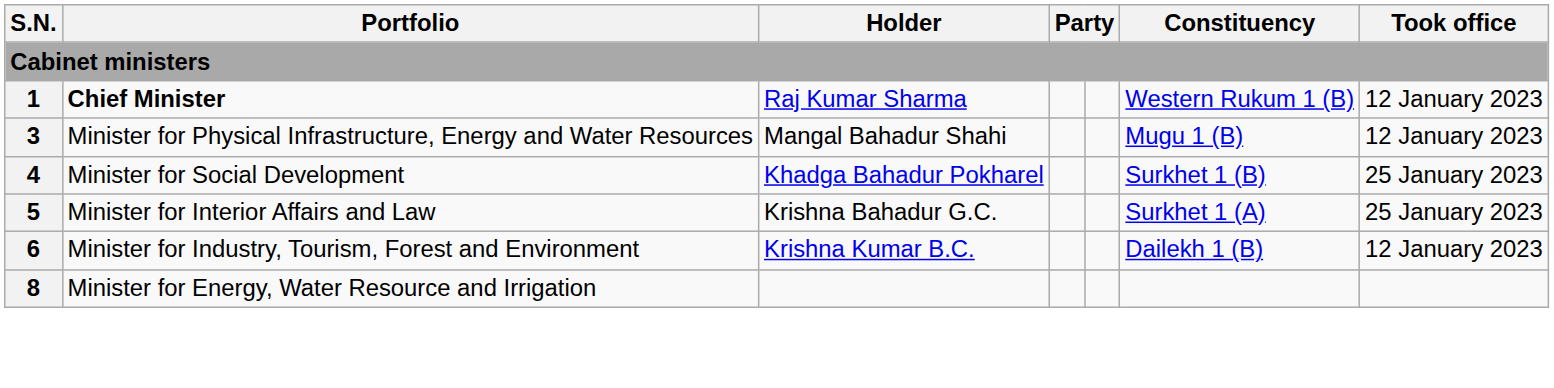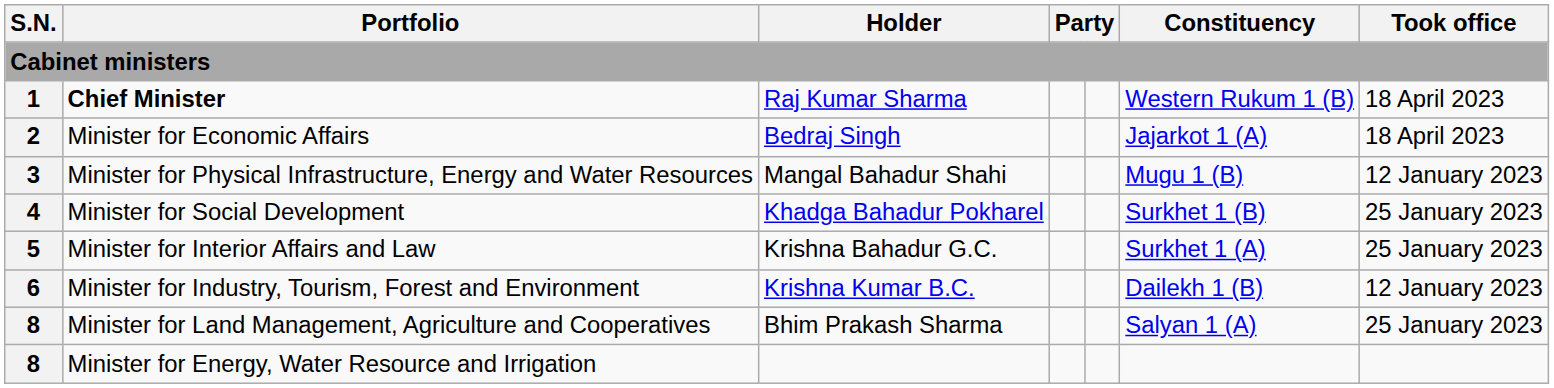Chief Minister | Took office: 12 January 2023 -> 18 April 2023
+ row: 2 | Minister for Economic Affairs | Bedraj Singh | Jajarkot 1 (A) | 18 April 2023
+ row: 8 | Minister for Land Management, Agriculture and Cooperatives | Bhim Prakash Sharma | Salyan 1 (A) | 25 January 2023
